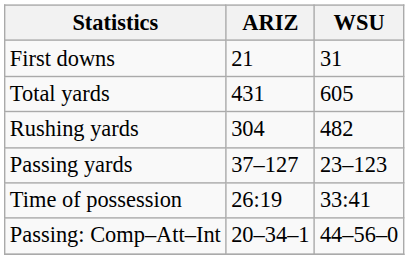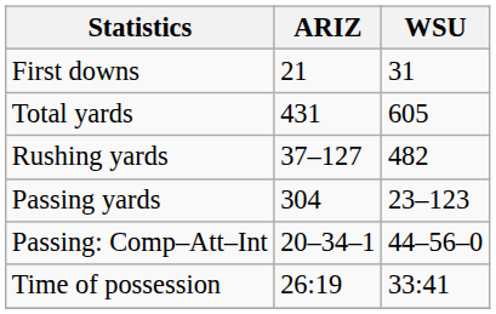Rushing yards | ARIZ: 304 -> 37–127
Passing yards | ARIZ: 37–127 -> 304
rows swapped: Passing: Comp–Att–Int <-> Time of possession
